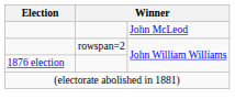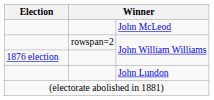+ row: John Lundon
